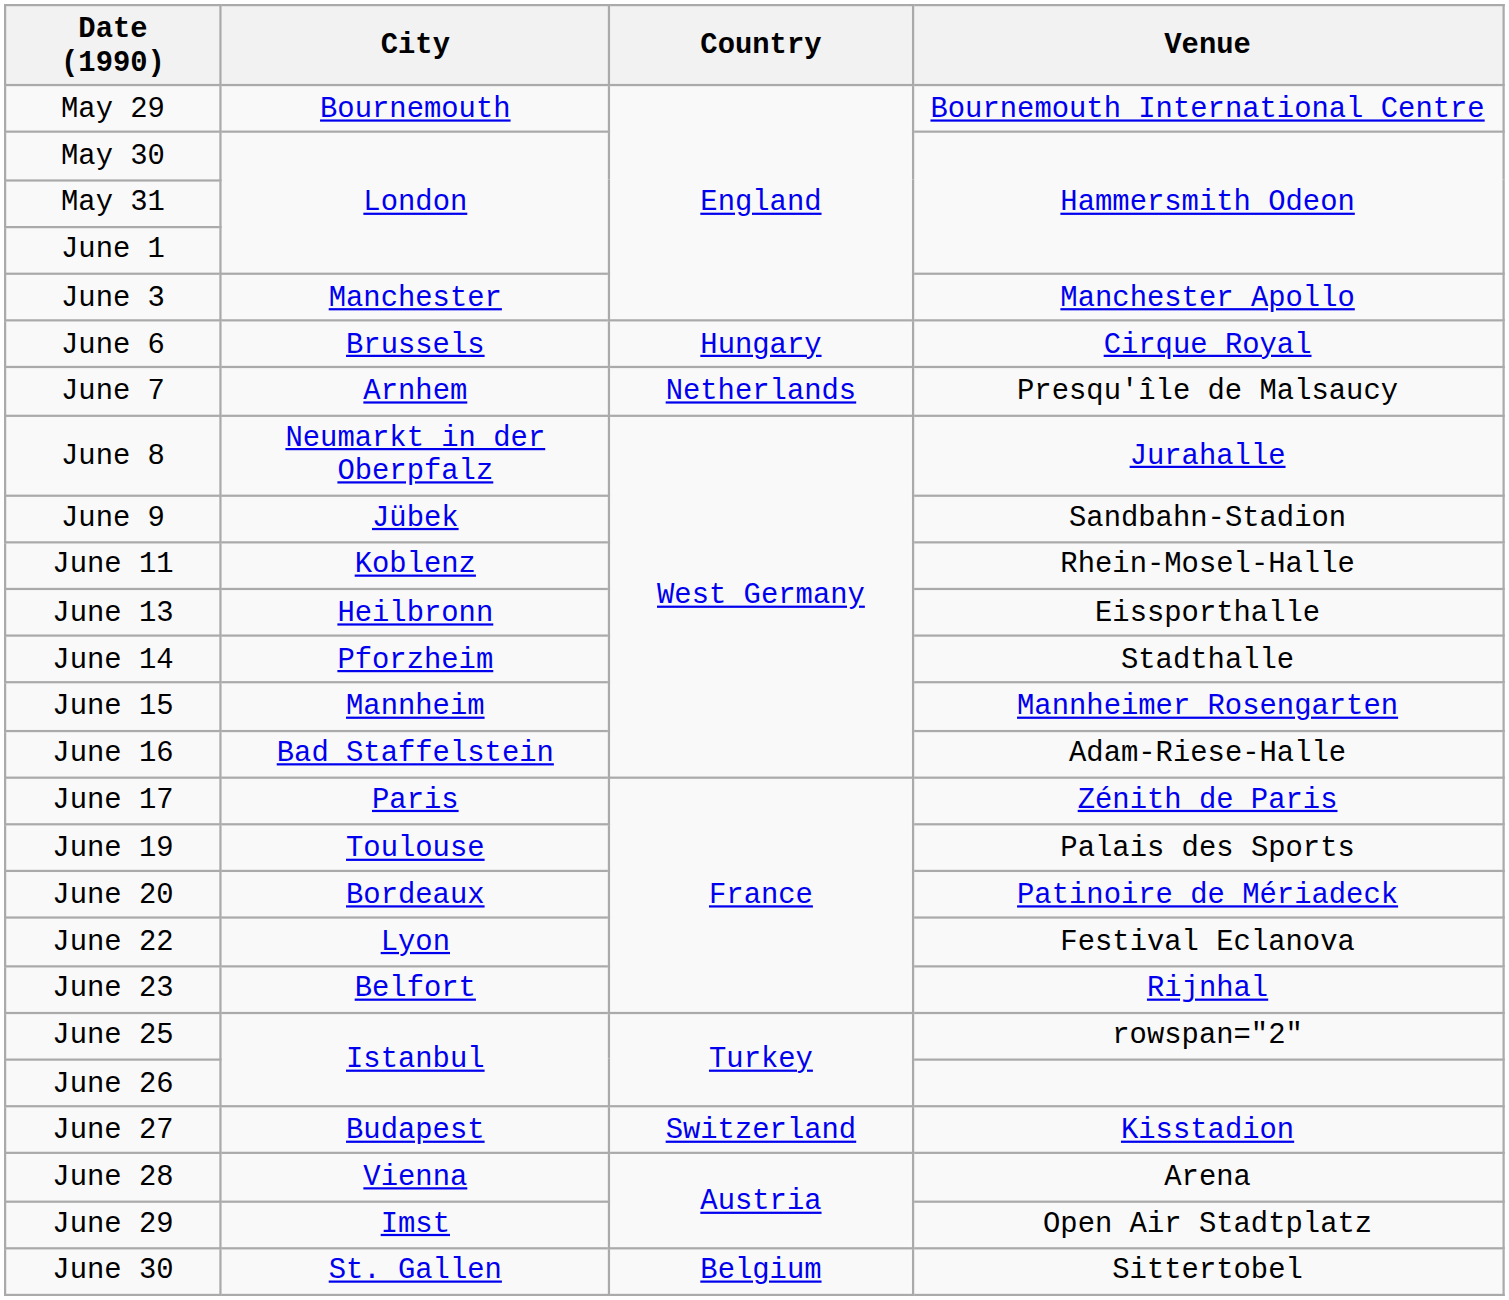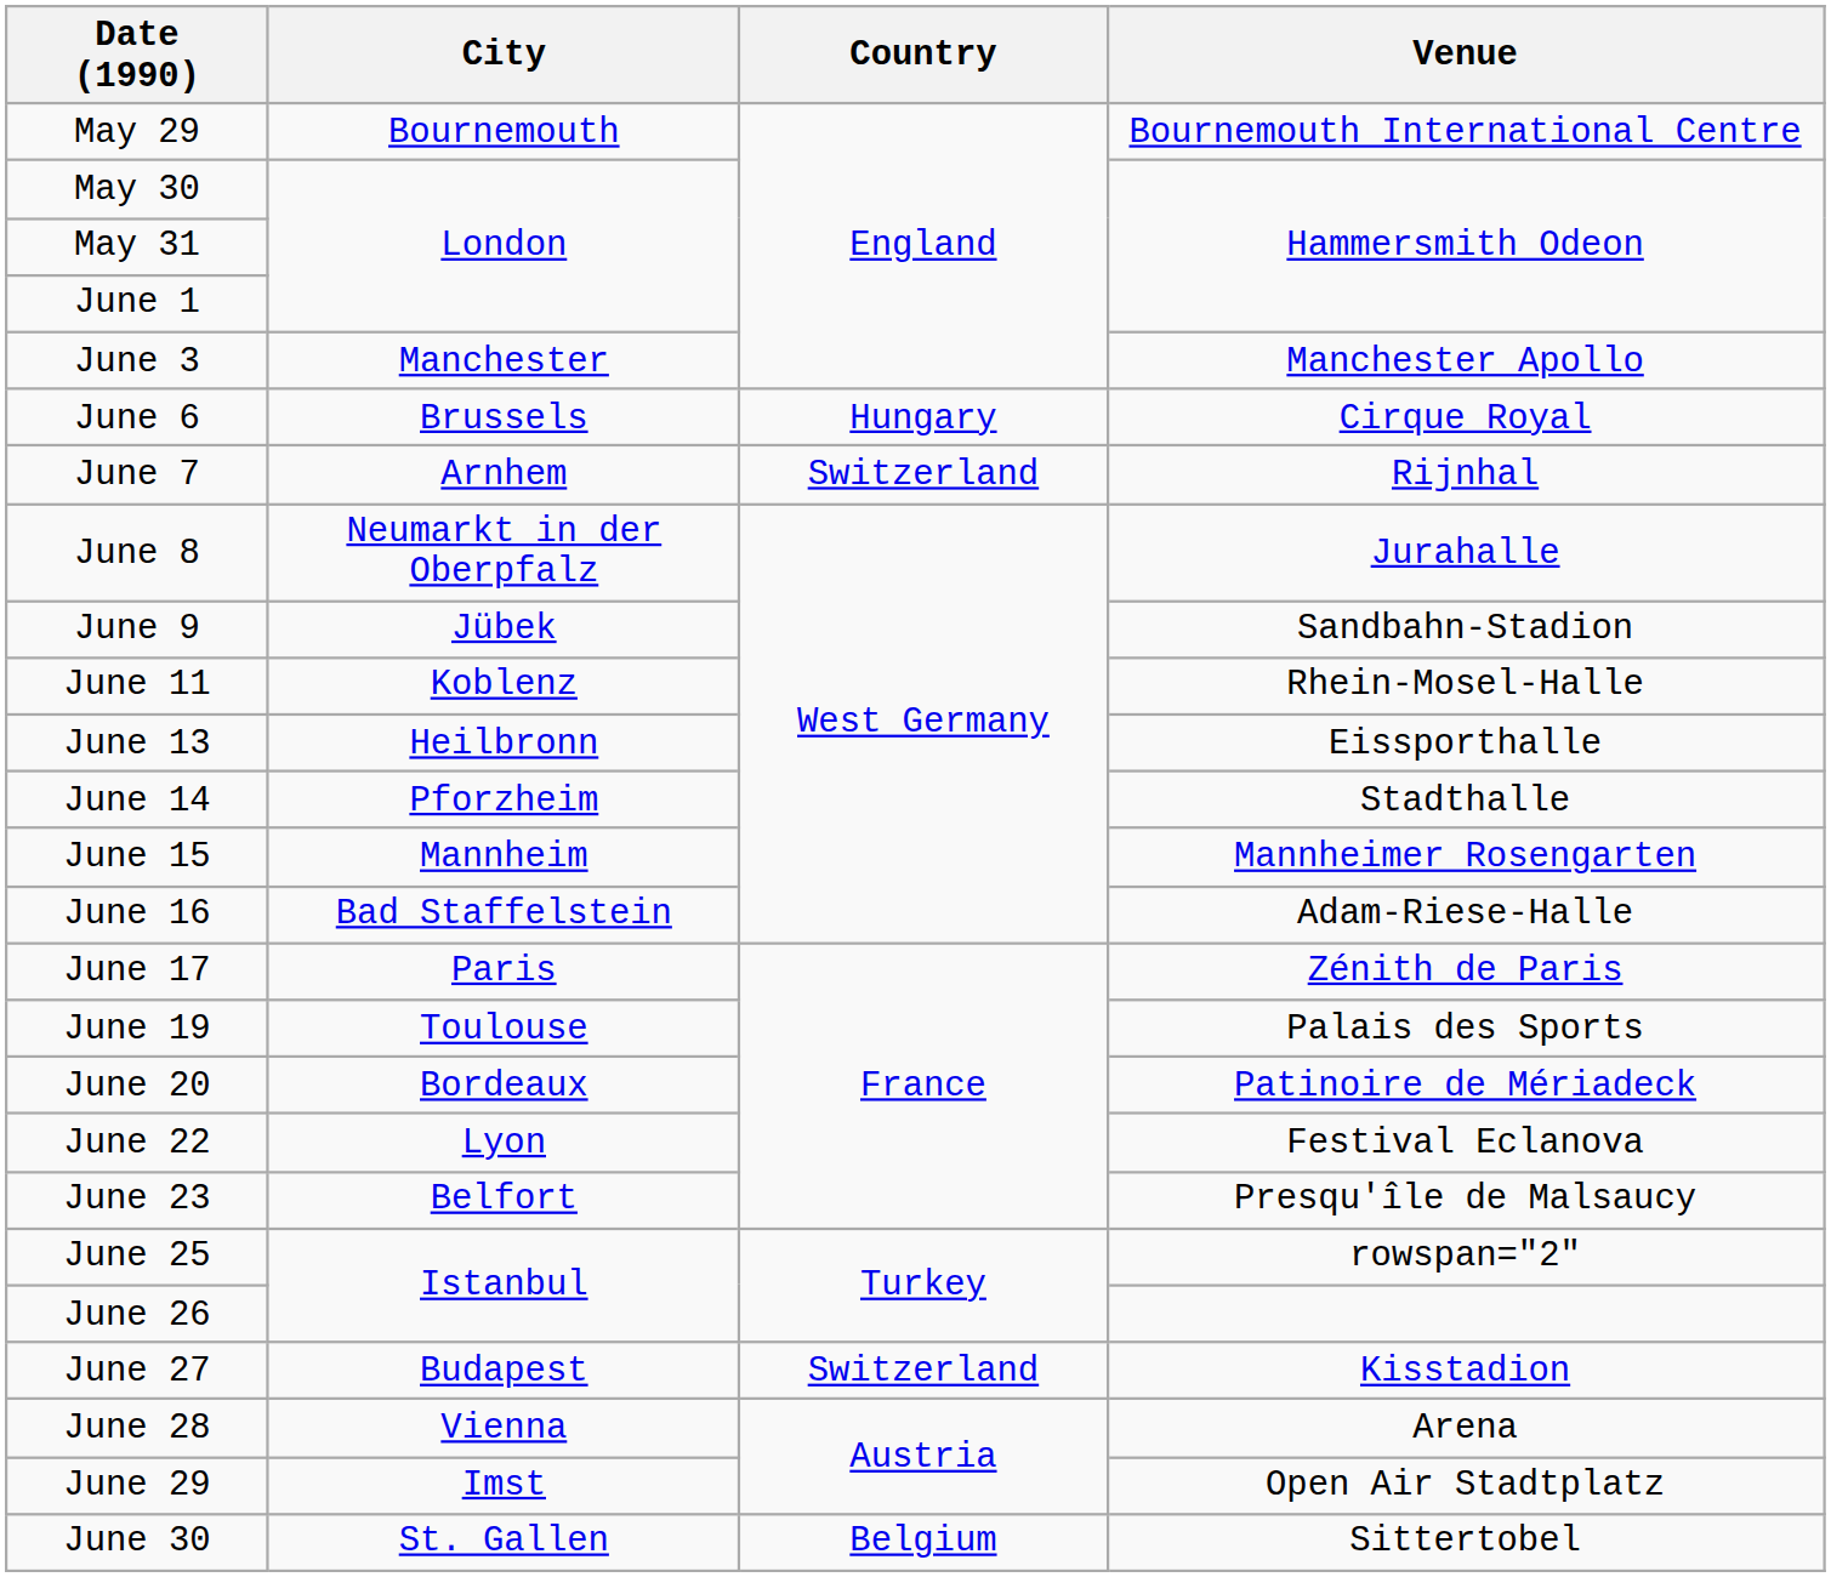June 7 | Country: Netherlands -> Switzerland
June 7 | Venue: Presqu'île de Malsaucy -> Rijnhal
June 23 | Venue: Rijnhal -> Presqu'île de Malsaucy
